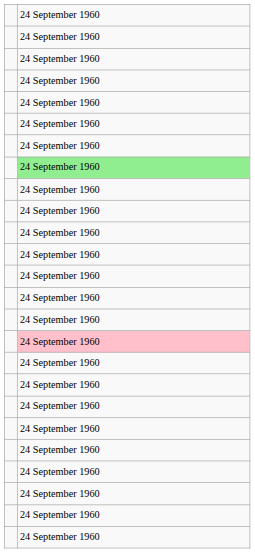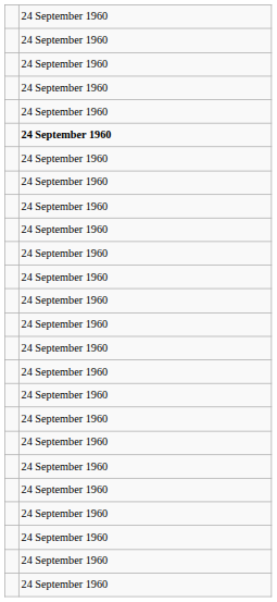row 6 | column 2: normal -> bold
row 8 | column 2: lightgreen background -> no background
row 16 | column 2: pink background -> no background
